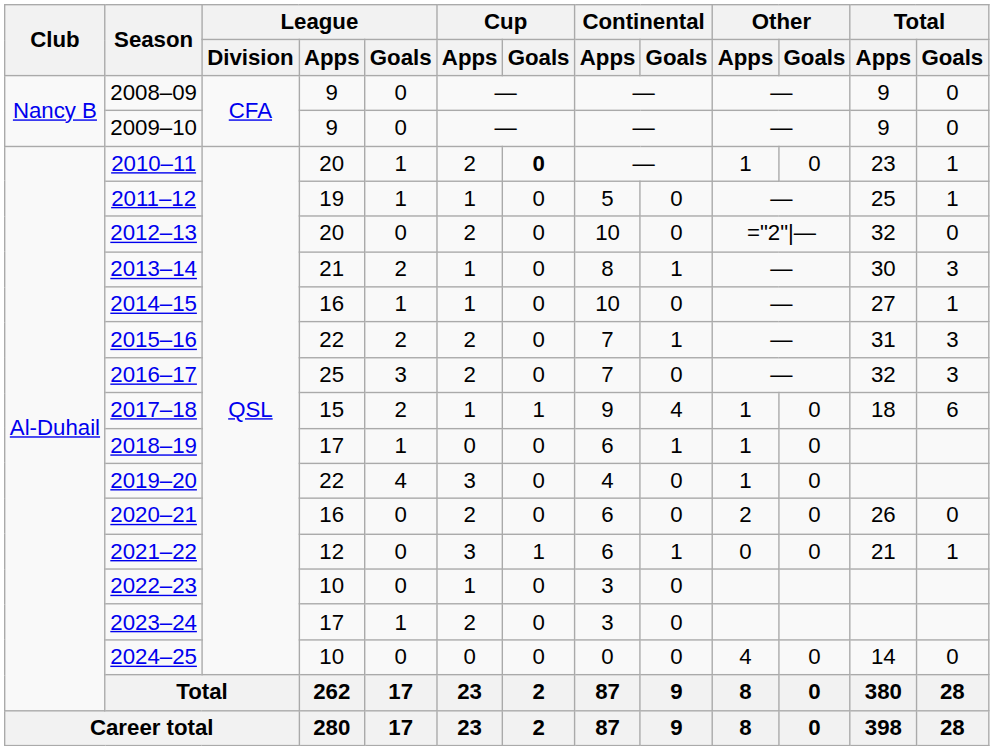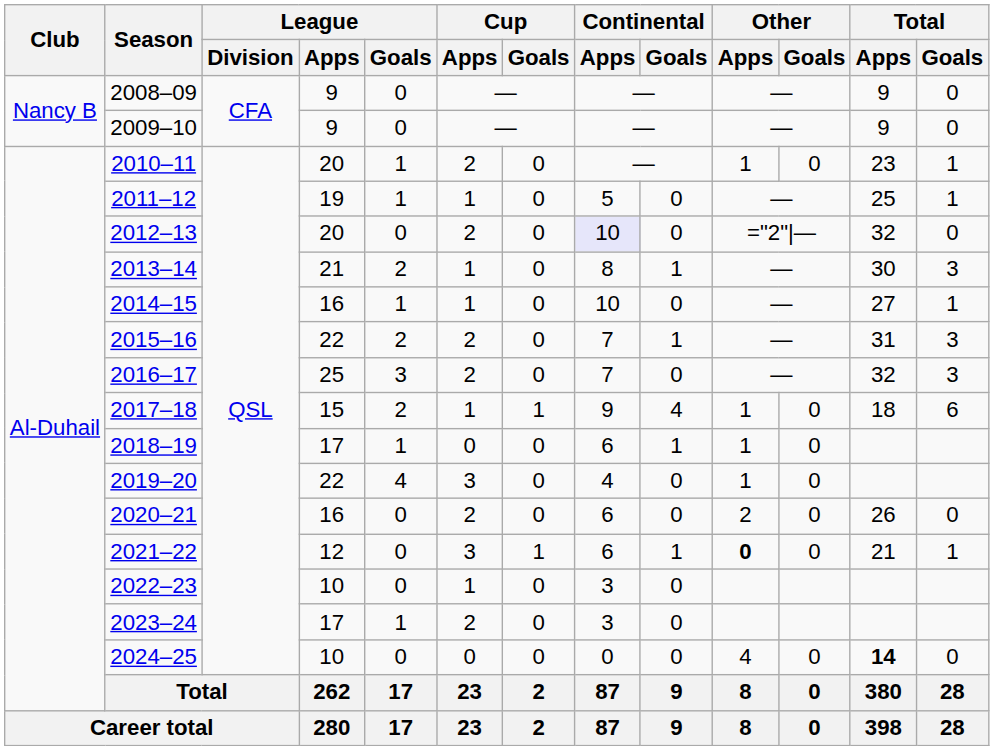2010–11 | Cup / Goals: bold -> normal
2012–13 | Continental / Apps: no background -> lavender background
2021–22 | Other / Apps: normal -> bold
2024–25 | Total / Apps: normal -> bold
